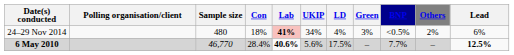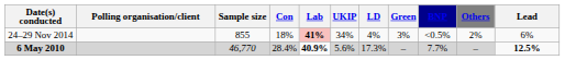24–29 Nov 2014 | Sample size: 480 -> 855
6 May 2010 | Lab: 40.6% -> 40.9%
6 May 2010 | LD: 17.5% -> 17.3%
